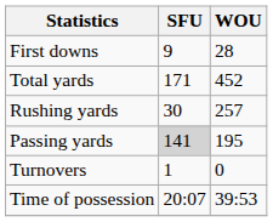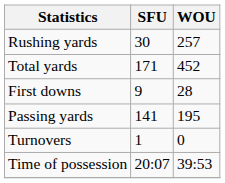rows swapped: First downs <-> Rushing yards
Passing yards | SFU: lightgrey background -> no background
